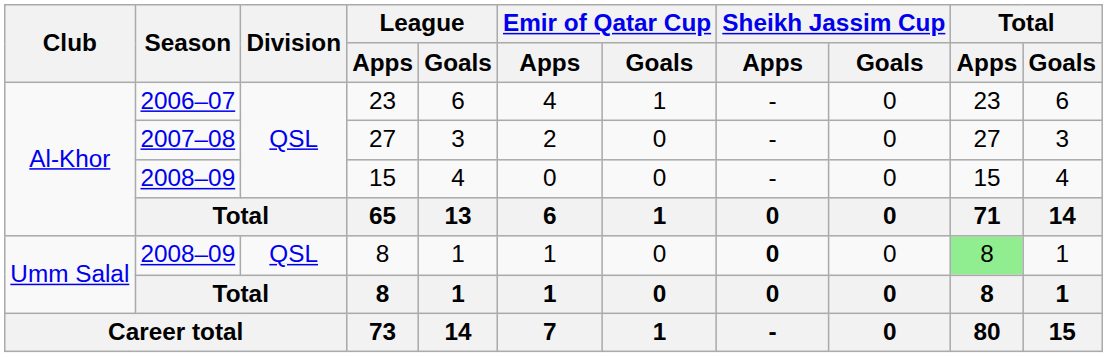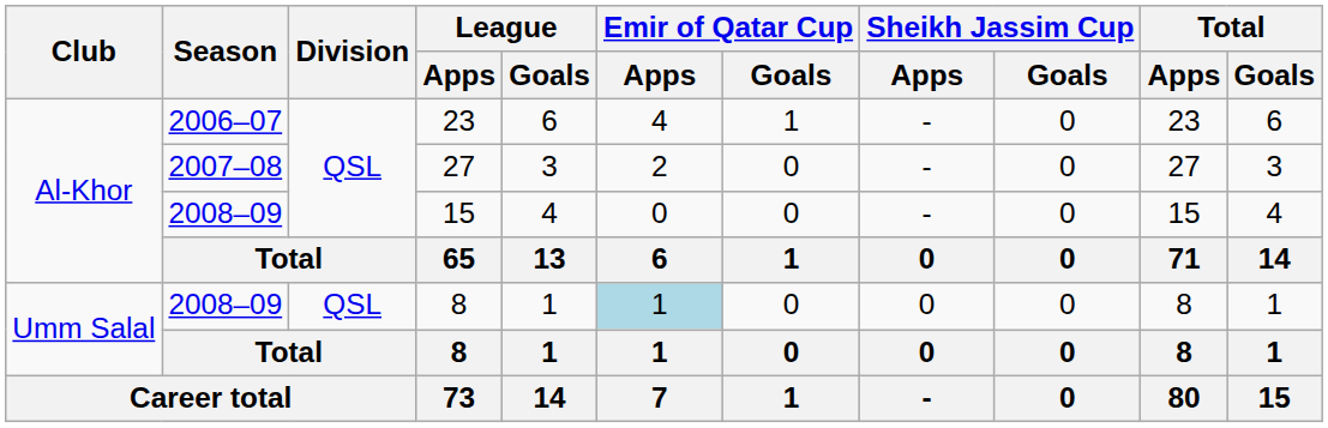2008–09 / 8 | Emir of Qatar Cup / Apps: no background -> lightblue background
2008–09 / 8 | Sheikh Jassim Cup / Apps: bold -> normal
2008–09 / 8 | Total / Apps: lightgreen background -> no background
